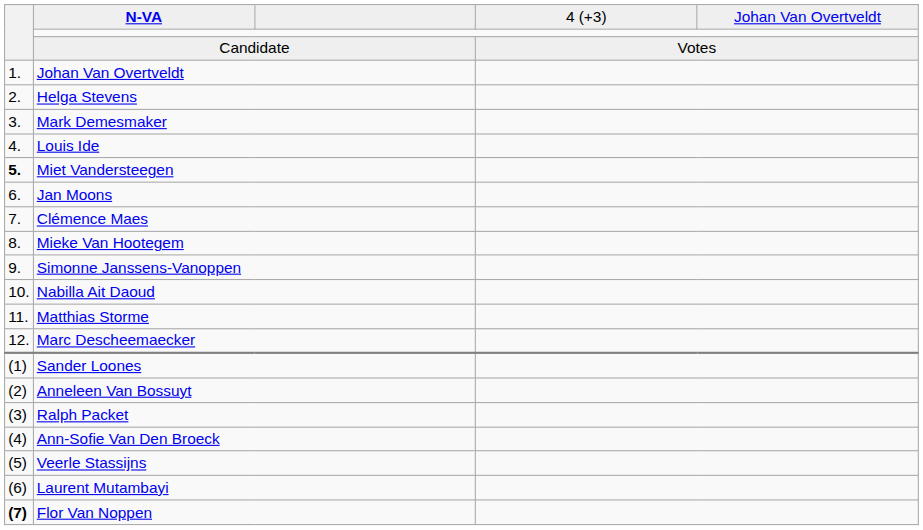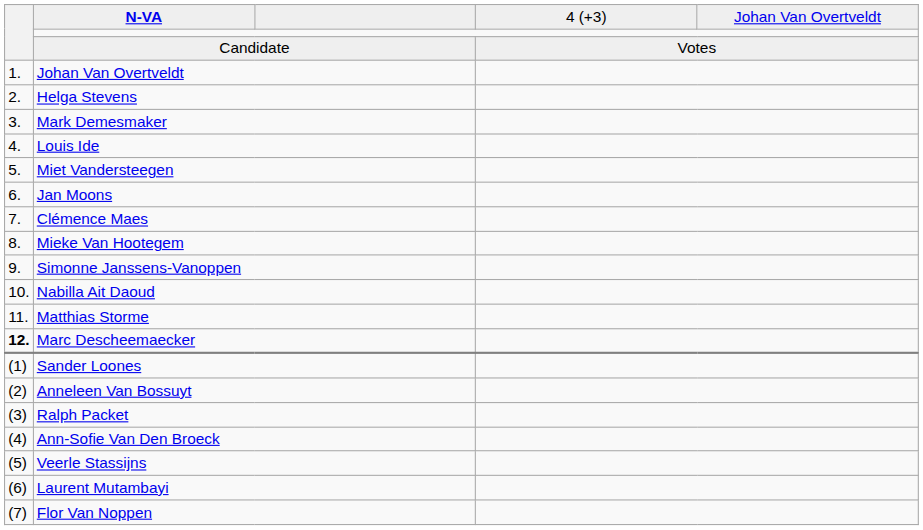Miet Vandersteegen | column 1: bold -> normal
Marc Descheemaecker | column 1: normal -> bold
Flor Van Noppen | column 1: bold -> normal
